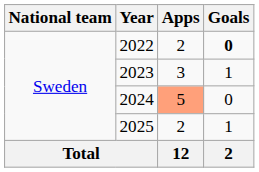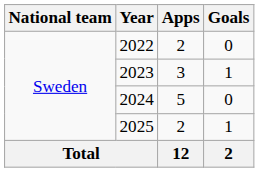2022 | Goals: bold -> normal
2024 | Apps: lightsalmon background -> no background
